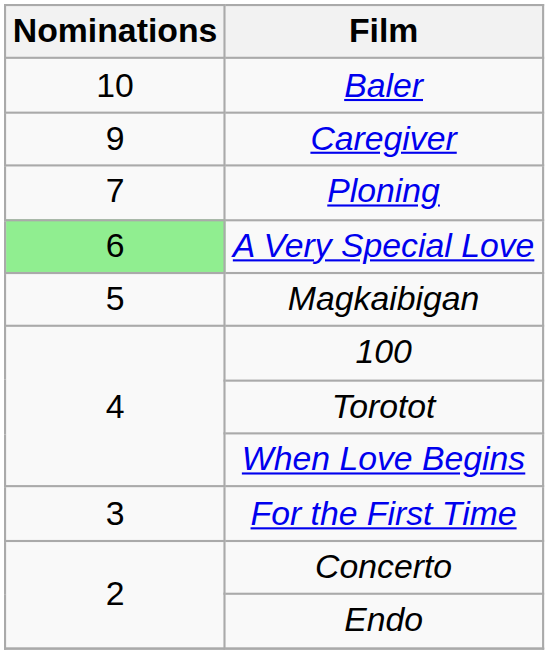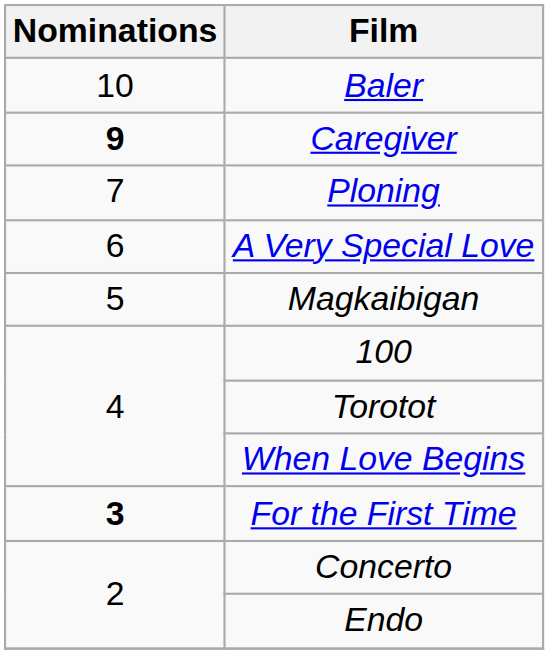Caregiver | Nominations: normal -> bold
A Very Special Love | Nominations: lightgreen background -> no background
For the First Time | Nominations: normal -> bold
